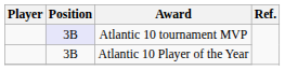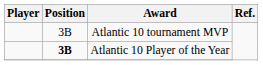Atlantic 10 tournament MVP | Position: lavender background -> no background
Atlantic 10 Player of the Year | Position: normal -> bold
